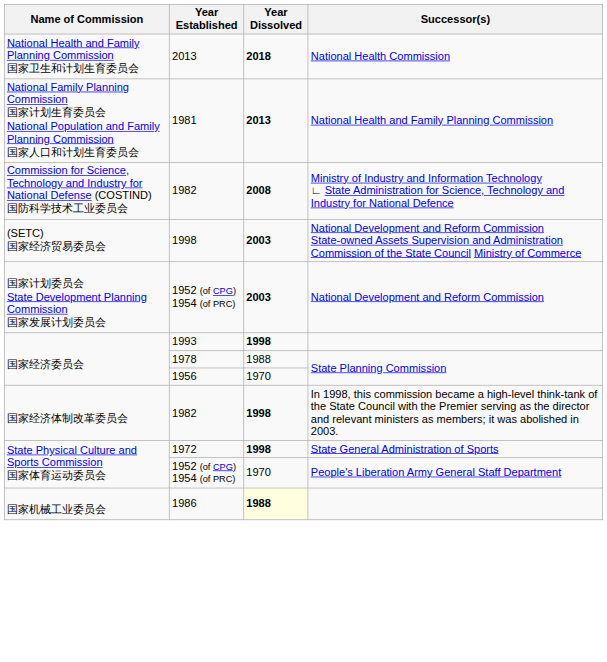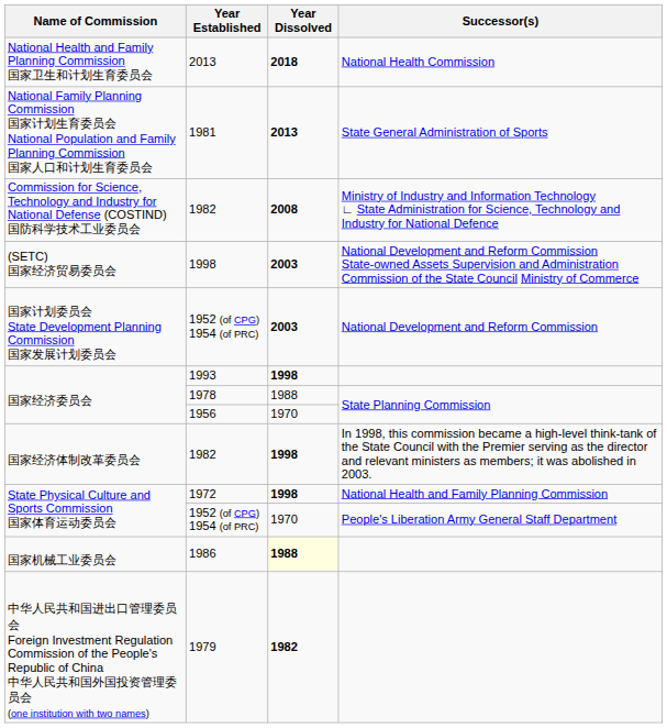1981 | Successor(s): National Health and Family Planning Commission -> State General Administration of Sports
1972 | Successor(s): State General Administration of Sports -> National Health and Family Planning Commission
+ row: 中华人民共和国进出口管理委员会 Foreign Investment Regulation Commission of the People's Republic of China 中华人民共和国外国投资管理委员会 (one institution with two names) | 1979 | 1982
